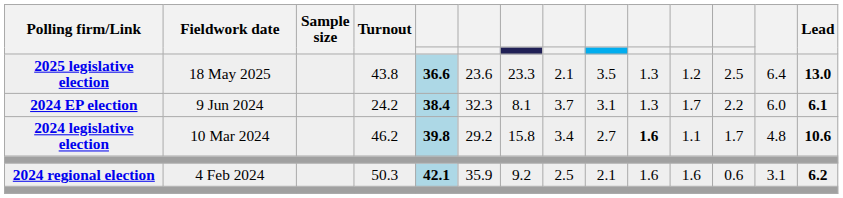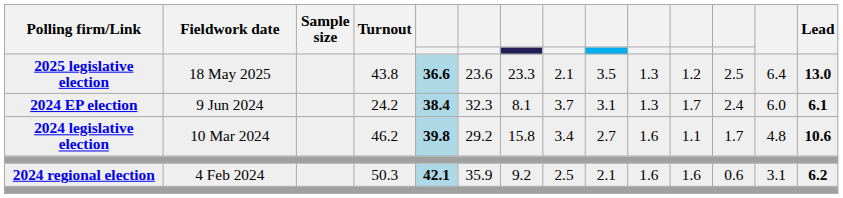2024 EP election | column 12: 2.2 -> 2.4
2024 legislative election | column 10: bold -> normal
